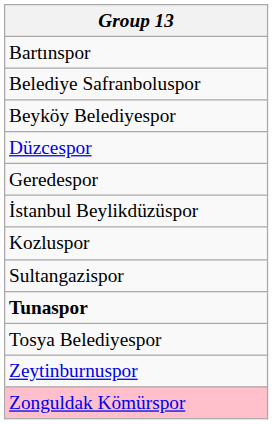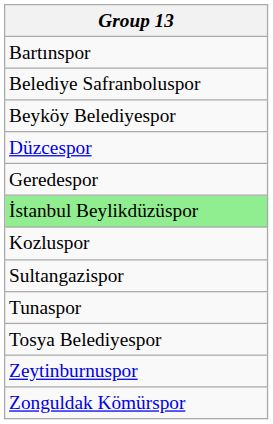row 7 | column 1: no background -> lightgreen background
row 10 | column 1: bold -> normal
row 13 | column 1: pink background -> no background
